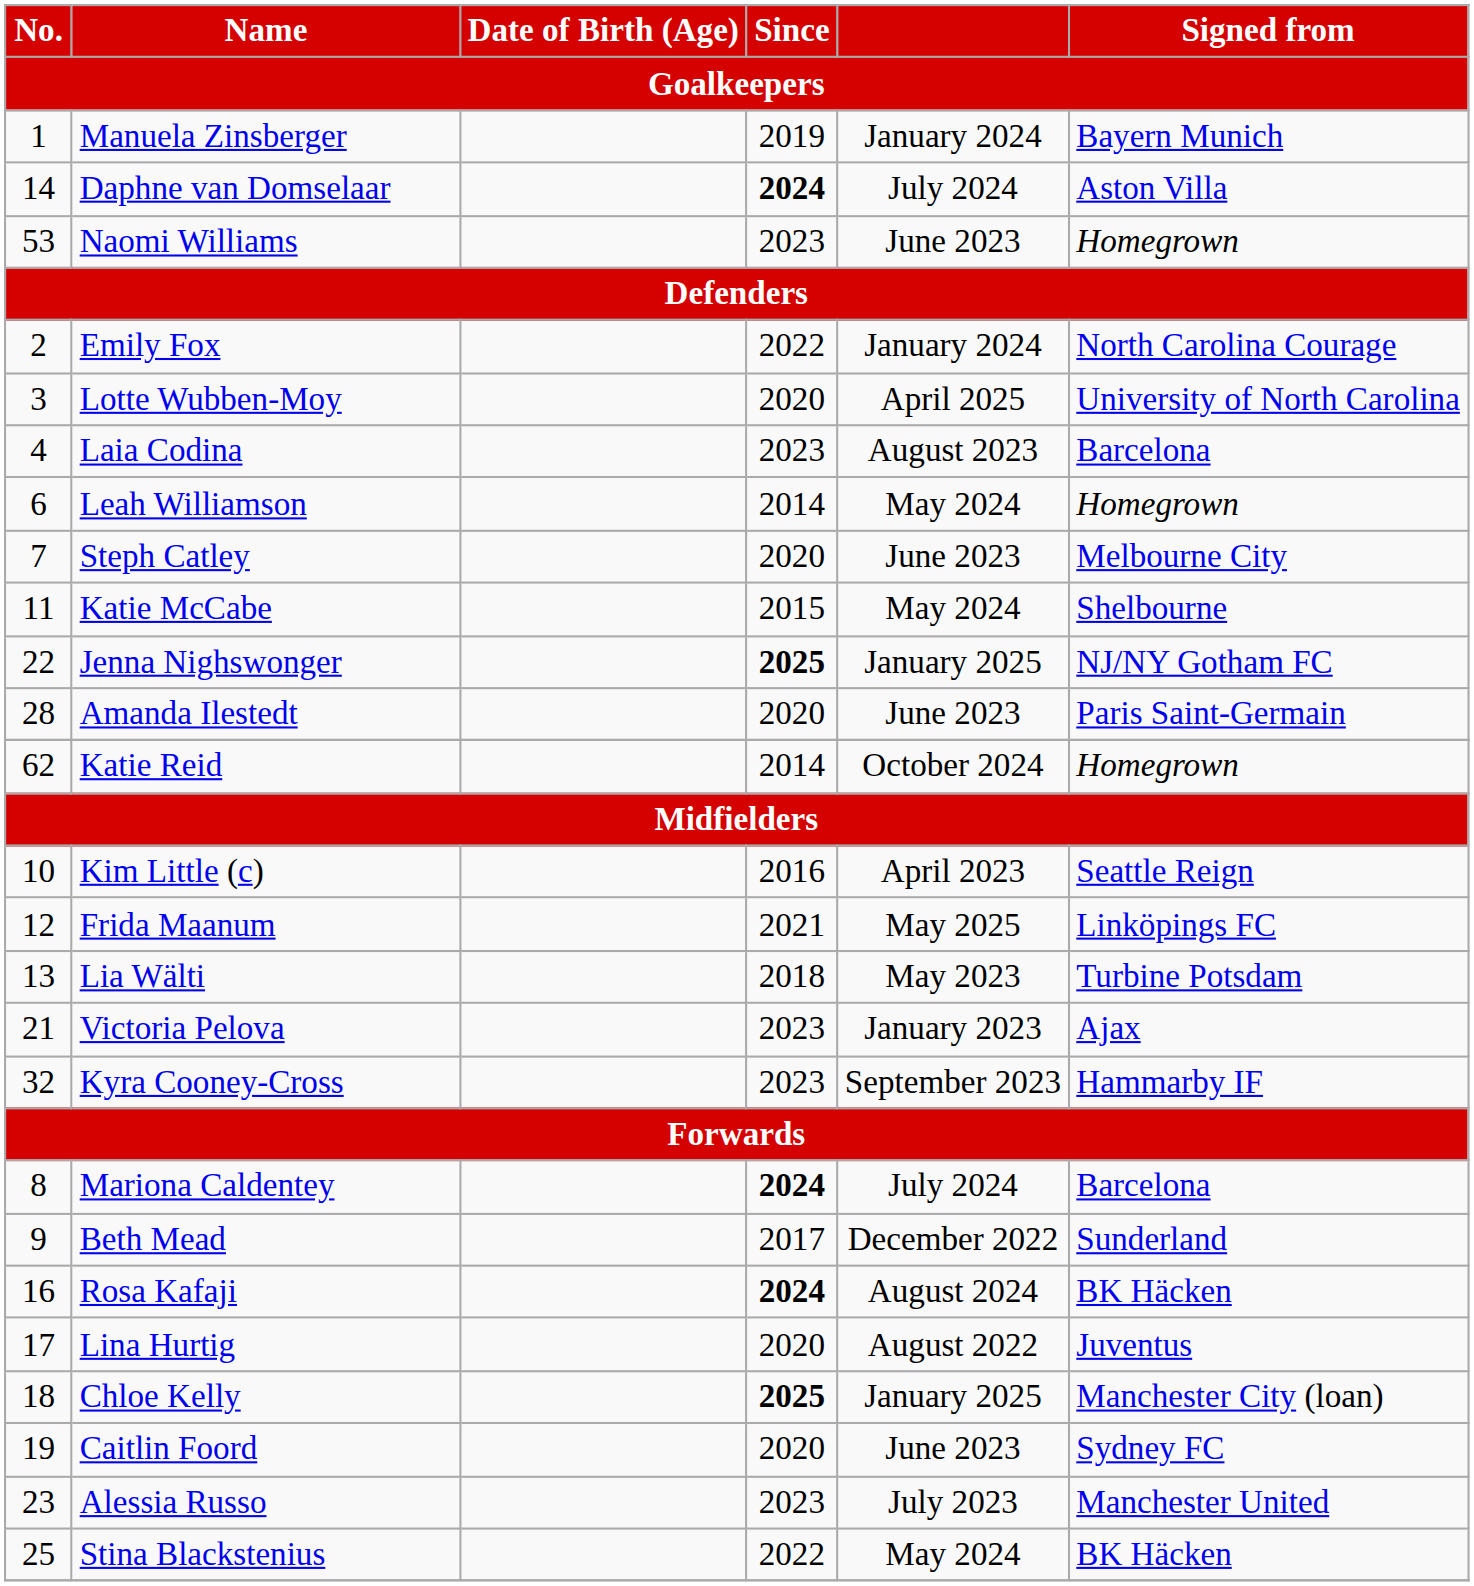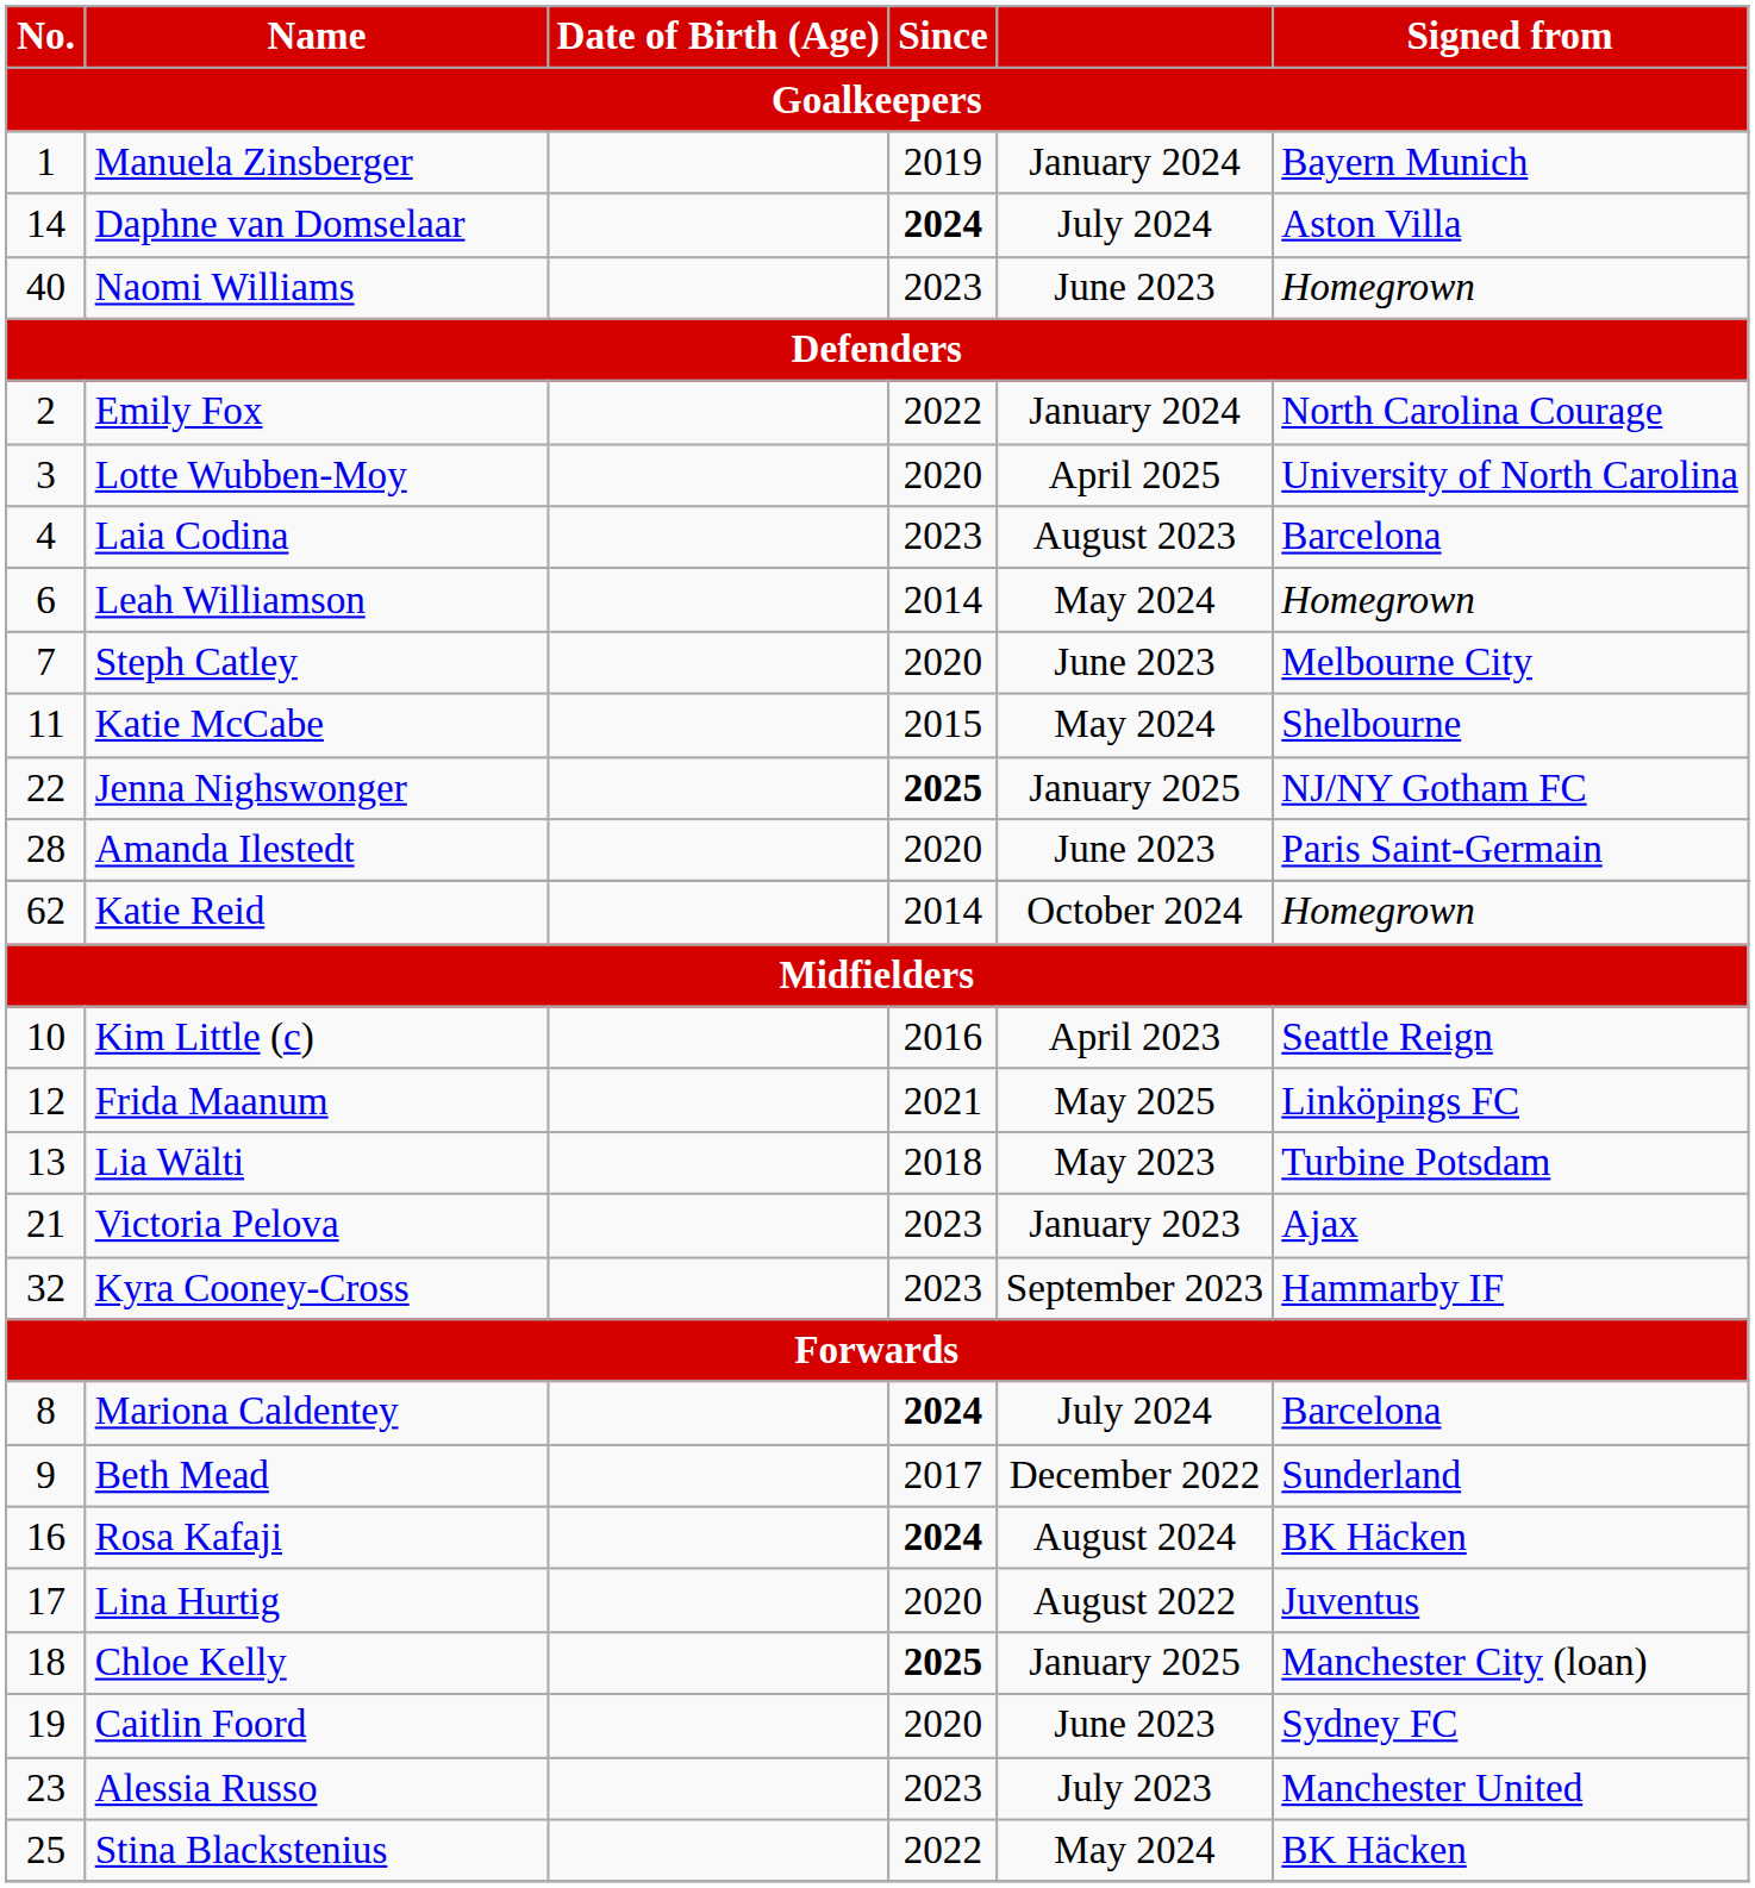Naomi Williams | No.: 53 -> 40
